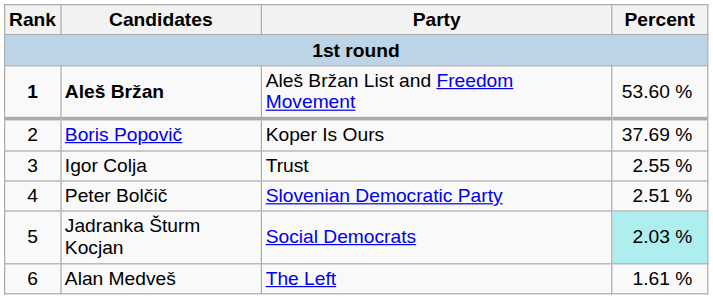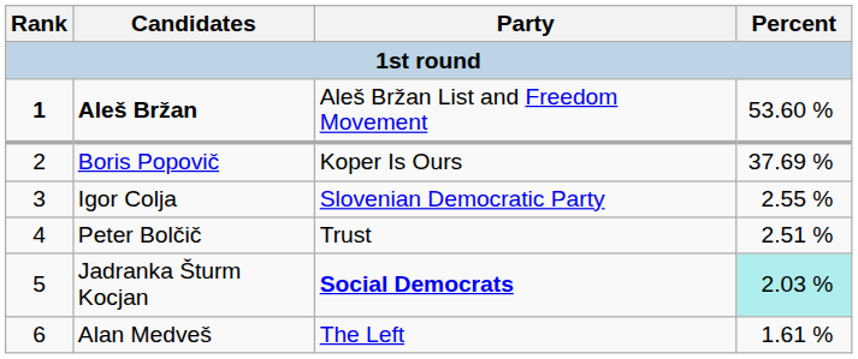Igor Colja | Party: Trust -> Slovenian Democratic Party
Peter Bolčič | Party: Slovenian Democratic Party -> Trust
Jadranka Šturm Kocjan | Party: normal -> bold
